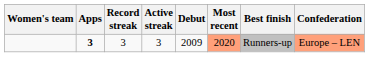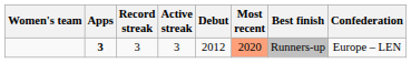row 2 | Debut: 2009 -> 2012
row 2 | Confederation: lightsalmon background -> no background
